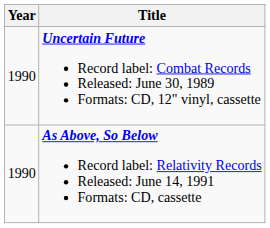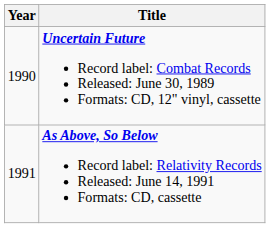row 3 | Year: 1990 -> 1991
